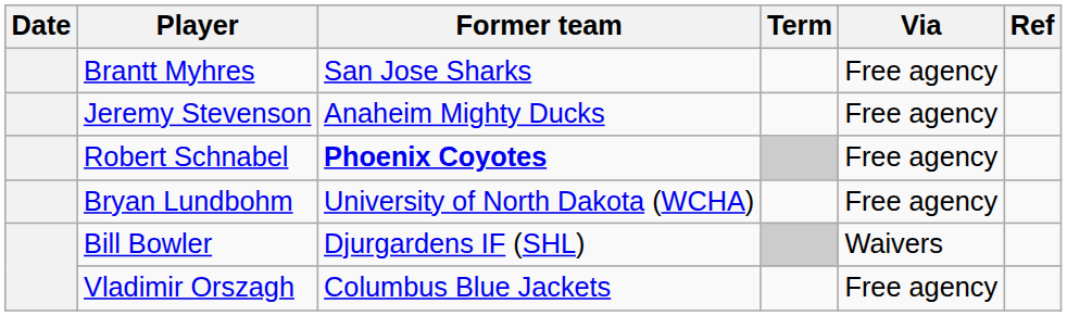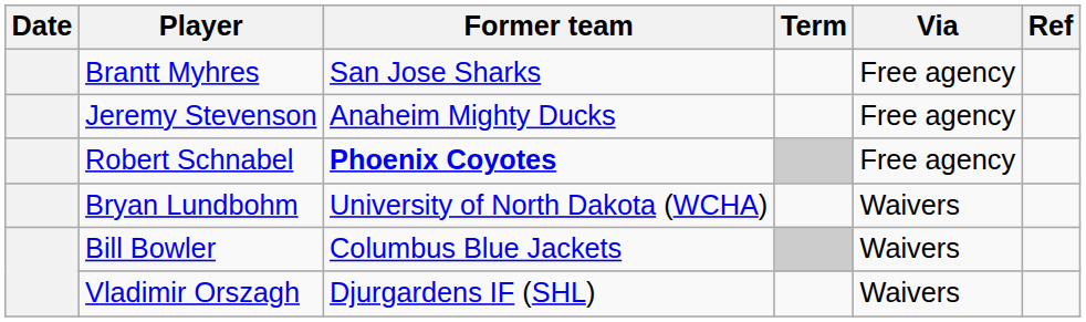Bryan Lundbohm | Via: Free agency -> Waivers
Bill Bowler | Former team: Djurgardens IF (SHL) -> Columbus Blue Jackets
Vladimir Orszagh | Former team: Columbus Blue Jackets -> Djurgardens IF (SHL)
Vladimir Orszagh | Via: Free agency -> Waivers
